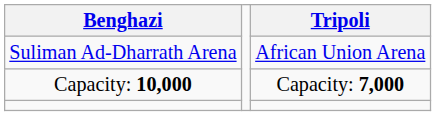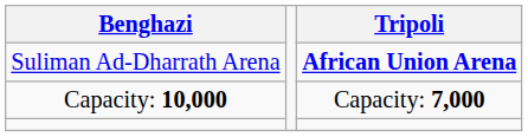Suliman Ad-Dharrath Arena | Tripoli: normal -> bold
